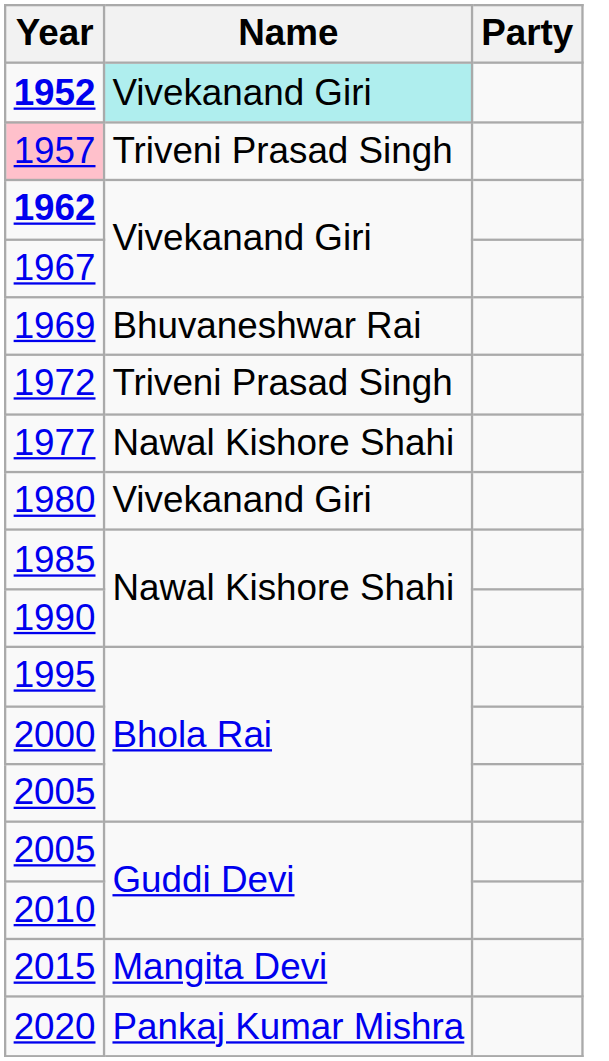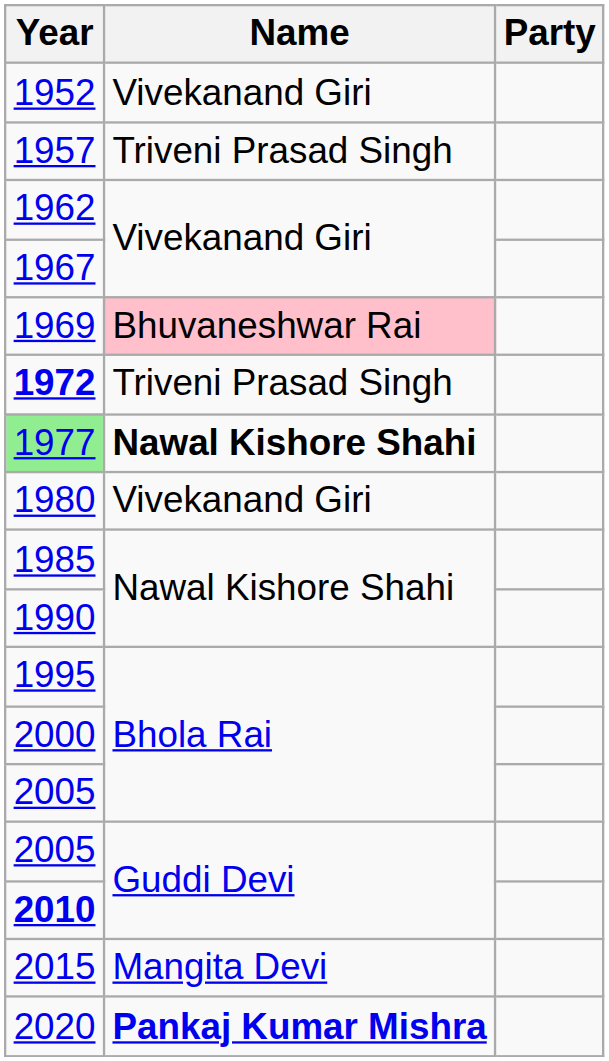1952 | Year: bold -> normal
1952 | Name: paleturquoise background -> no background
1957 | Year: pink background -> no background
1962 | Year: bold -> normal
1969 | Name: no background -> pink background
1972 | Year: normal -> bold
1977 | Year: no background -> lightgreen background
1977 | Name: normal -> bold
2010 | Year: normal -> bold
2020 | Name: normal -> bold
